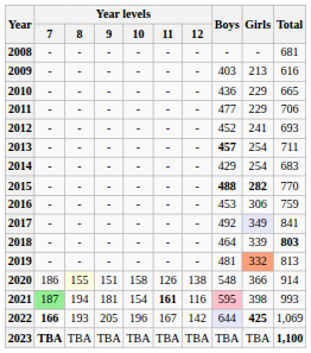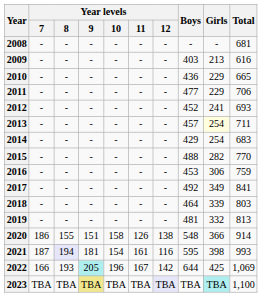2013 | Boys: bold -> normal
2013 | Girls: no background -> lightyellow background
2015 | Boys: bold -> normal
2015 | Girls: bold -> normal
2017 | Girls: lavender background -> no background
2018 | Total: bold -> normal
2019 | Girls: lightsalmon background -> no background
2020 | Year levels / 8: lightyellow background -> no background
2021 | Year levels / 7: lightgreen background -> no background
2021 | Year levels / 8: no background -> lavender background
2021 | Year levels / 11: bold -> normal
2021 | Boys: pink background -> no background
2022 | Year levels / 7: bold -> normal
2022 | Year levels / 9: no background -> paleturquoise background
2022 | Boys: lavender background -> no background
2022 | Girls: bold -> normal
2023 | Year levels / 7: bold -> normal
2023 | Year levels / 9: no background -> khaki background
2023 | Year levels / 12: no background -> lavender background
2023 | Girls: no background -> paleturquoise background
2023 | Total: bold -> normal
